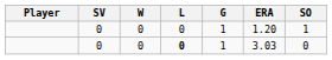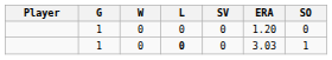columns swapped: G <-> SV
row 2 | SO: 1 -> 0
row 3 | SO: 0 -> 1
